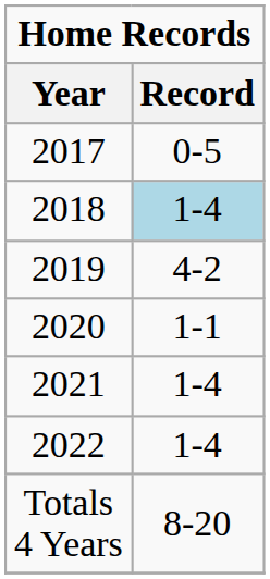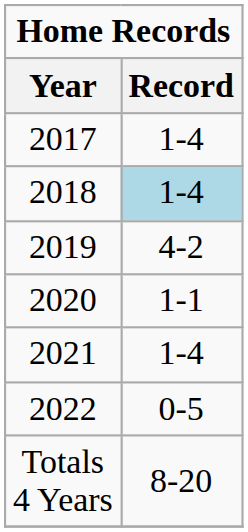2017 | Record: 0-5 -> 1-4
2022 | Record: 1-4 -> 0-5
